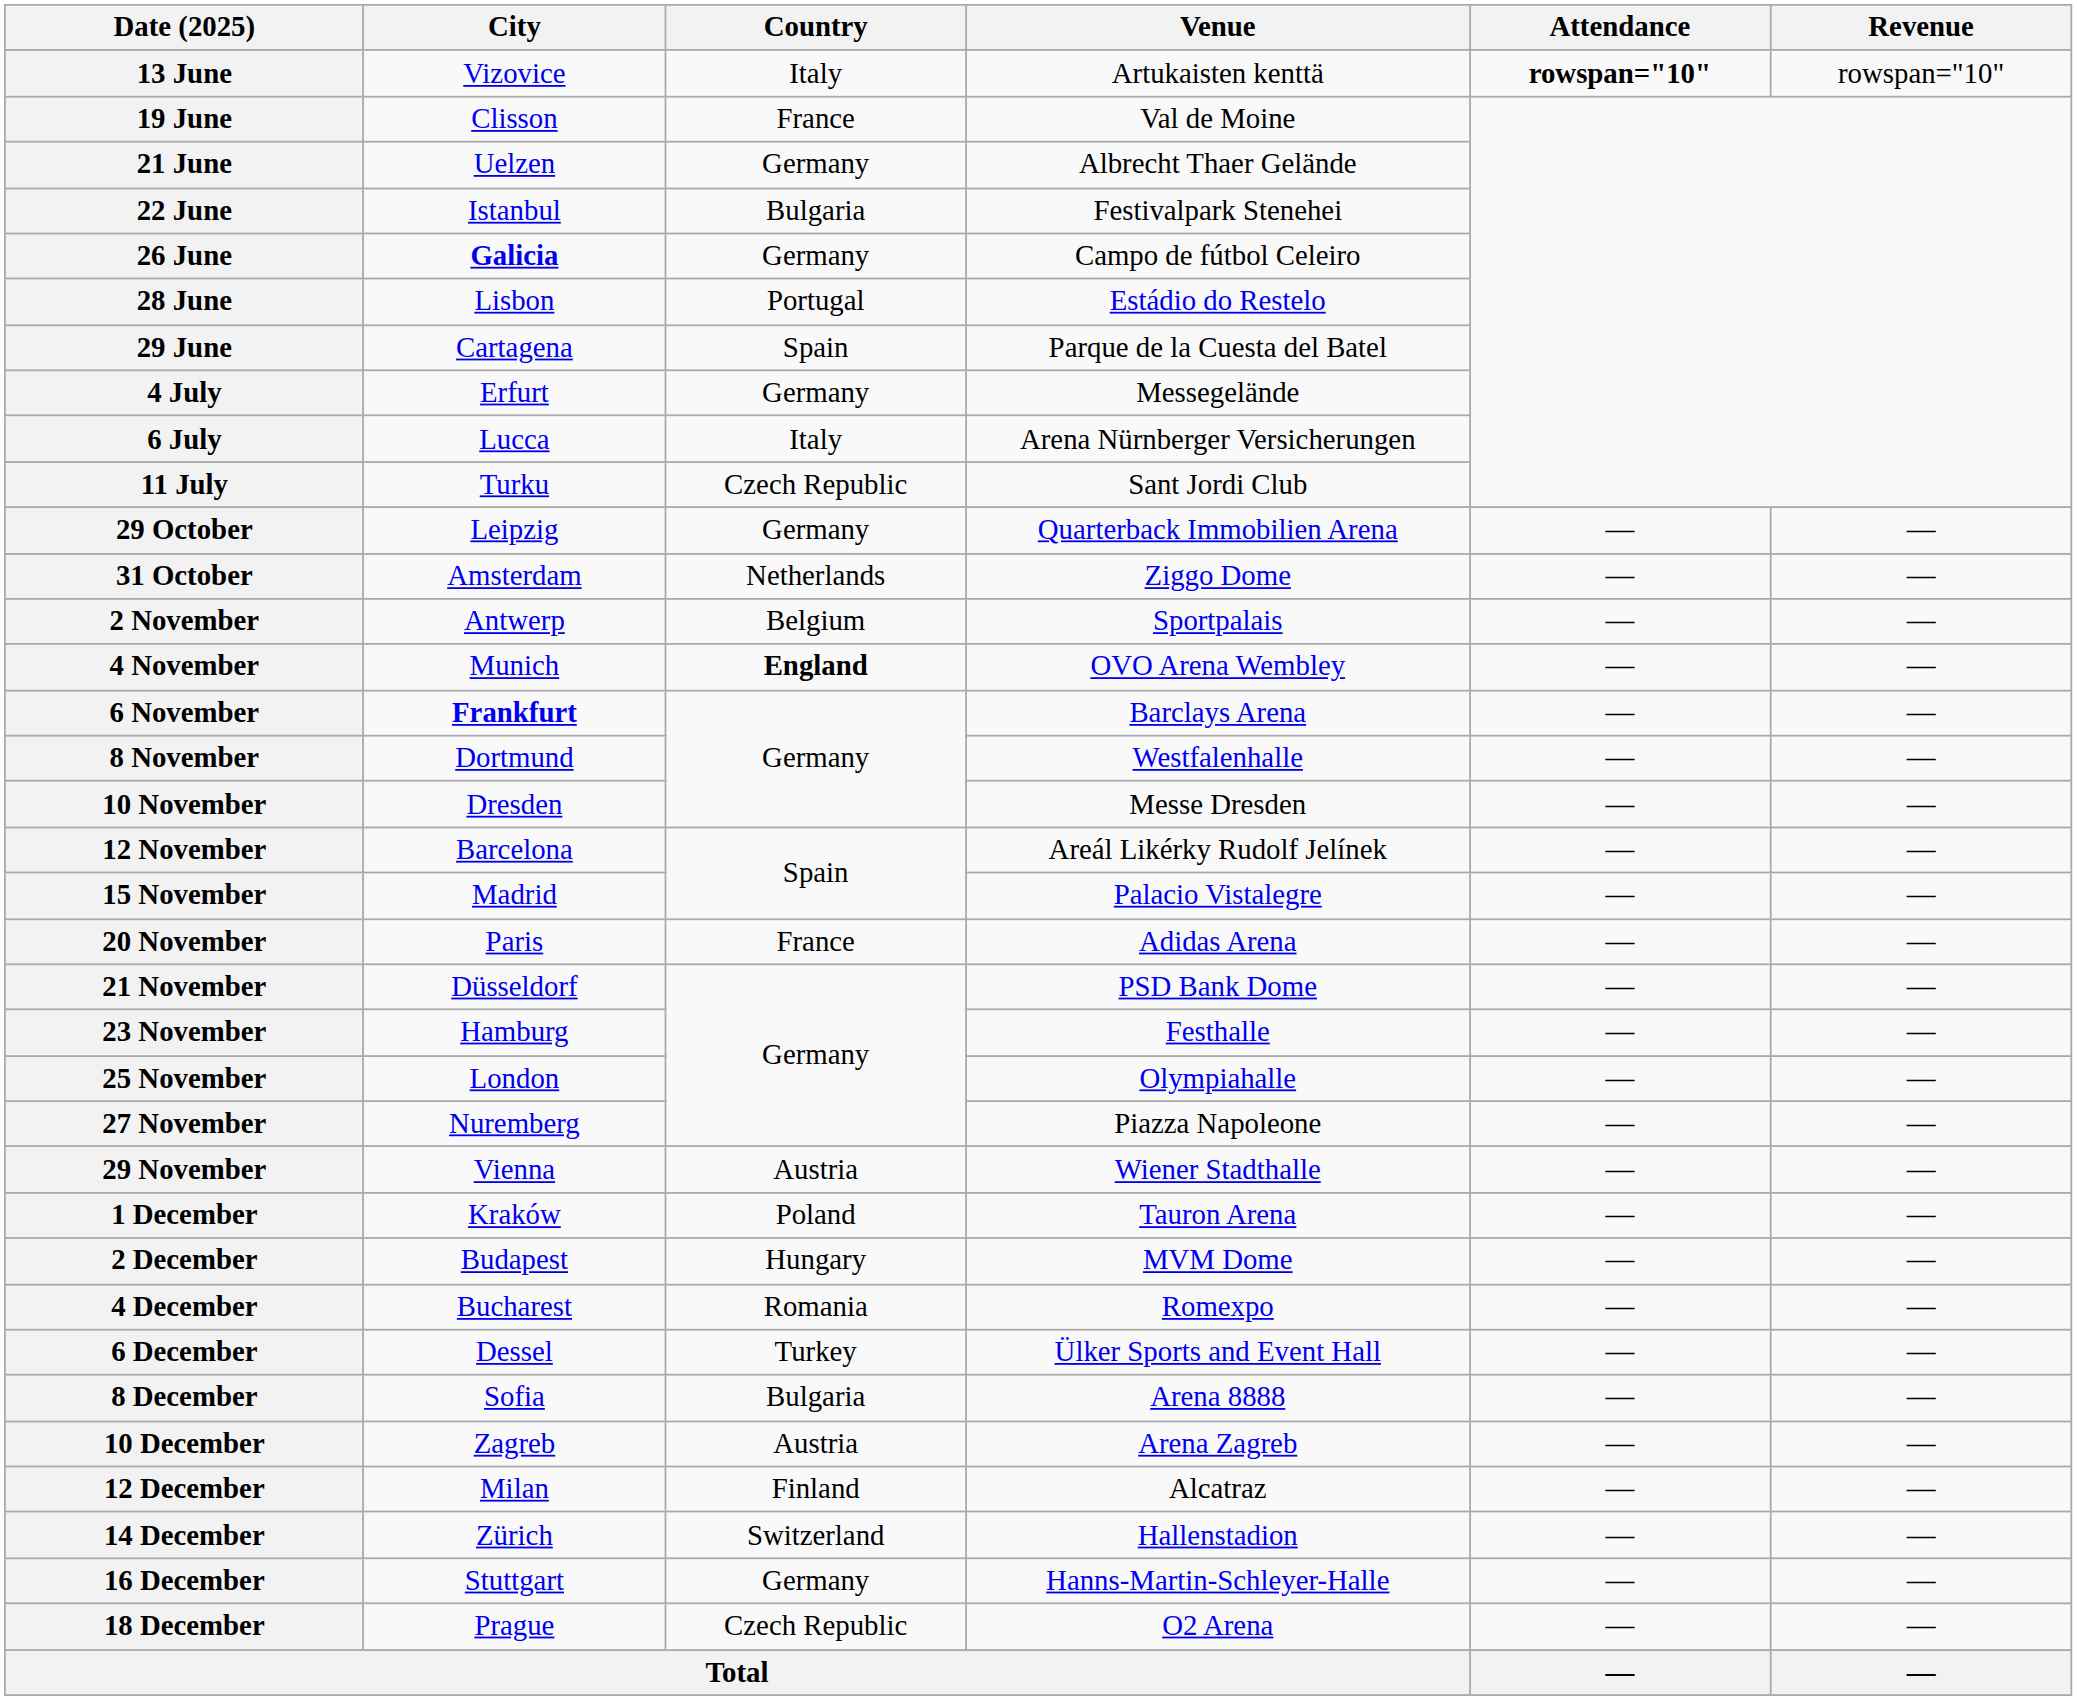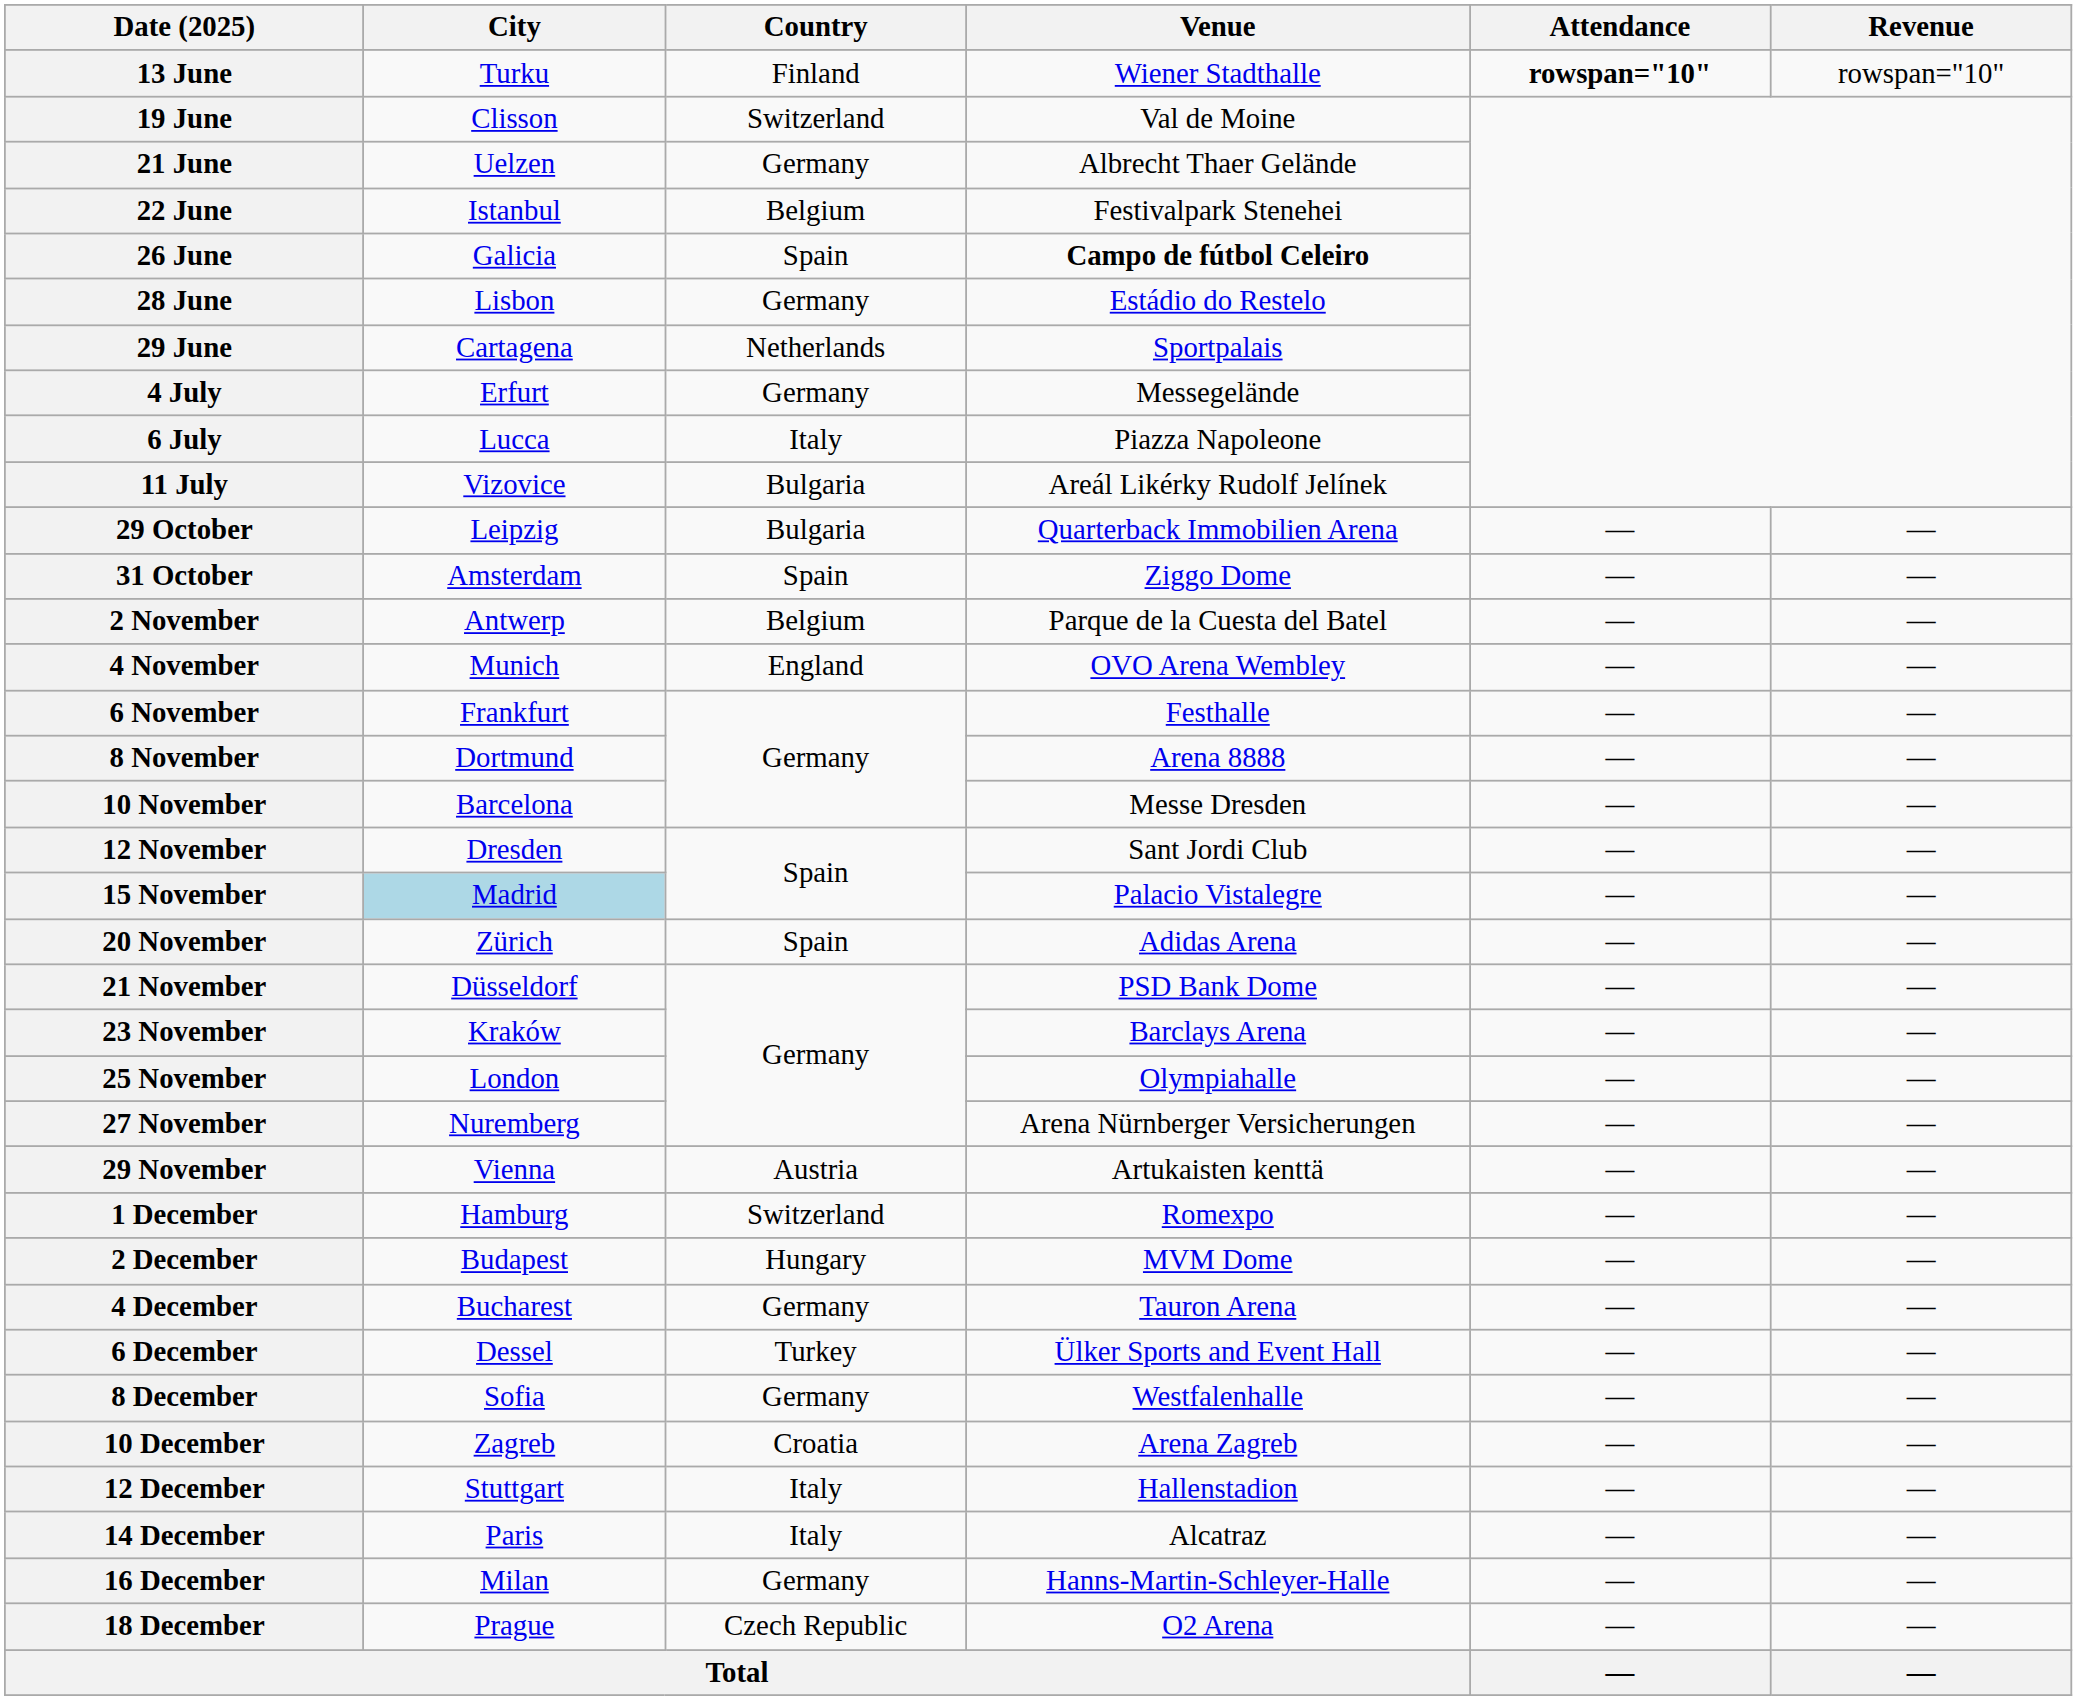13 June | City: Vizovice -> Turku
13 June | Country: Italy -> Finland
13 June | Venue: Artukaisten kenttä -> Wiener Stadthalle
19 June | Country: France -> Switzerland
22 June | Country: Bulgaria -> Belgium
26 June | City: bold -> normal
26 June | Country: Germany -> Spain
26 June | Venue: normal -> bold
28 June | Country: Portugal -> Germany
29 June | Country: Spain -> Netherlands
29 June | Venue: Parque de la Cuesta del Batel -> Sportpalais
6 July | Venue: Arena Nürnberger Versicherungen -> Piazza Napoleone
11 July | City: Turku -> Vizovice
11 July | Country: Czech Republic -> Bulgaria
11 July | Venue: Sant Jordi Club -> Areál Likérky Rudolf Jelínek
29 October | Country: Germany -> Bulgaria
31 October | Country: Netherlands -> Spain
2 November | Venue: Sportpalais -> Parque de la Cuesta del Batel
4 November | Country: bold -> normal
6 November | City: bold -> normal
6 November | Venue: Barclays Arena -> Festhalle
8 November | Venue: Westfalenhalle -> Arena 8888
10 November | City: Dresden -> Barcelona
12 November | City: Barcelona -> Dresden
12 November | Venue: Areál Likérky Rudolf Jelínek -> Sant Jordi Club
15 November | City: no background -> lightblue background
20 November | City: Paris -> Zürich
20 November | Country: France -> Spain
23 November | City: Hamburg -> Kraków
23 November | Venue: Festhalle -> Barclays Arena
27 November | Venue: Piazza Napoleone -> Arena Nürnberger Versicherungen
29 November | Venue: Wiener Stadthalle -> Artukaisten kenttä
1 December | City: Kraków -> Hamburg
1 December | Country: Poland -> Switzerland
1 December | Venue: Tauron Arena -> Romexpo
4 December | Country: Romania -> Germany
4 December | Venue: Romexpo -> Tauron Arena
8 December | Country: Bulgaria -> Germany
8 December | Venue: Arena 8888 -> Westfalenhalle
10 December | Country: Austria -> Croatia
12 December | City: Milan -> Stuttgart
12 December | Country: Finland -> Italy
12 December | Venue: Alcatraz -> Hallenstadion
14 December | City: Zürich -> Paris
14 December | Country: Switzerland -> Italy
14 December | Venue: Hallenstadion -> Alcatraz
16 December | City: Stuttgart -> Milan
